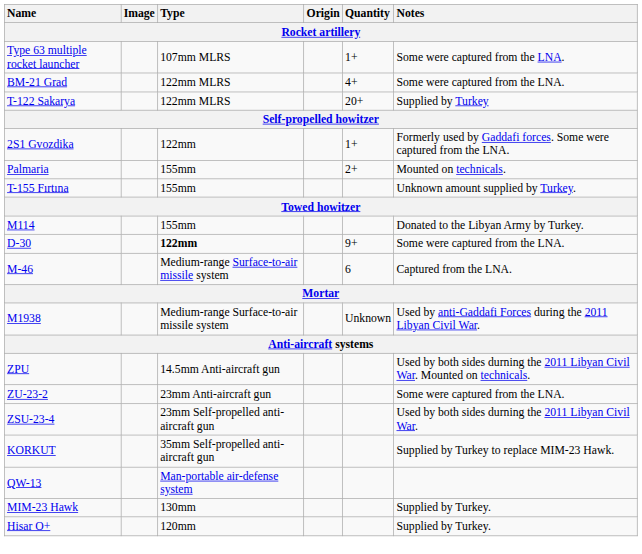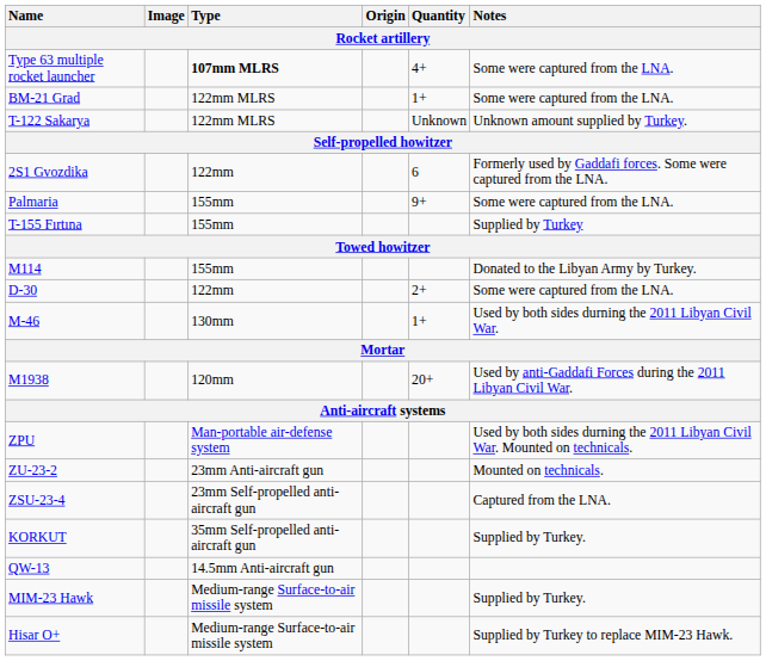Type 63 multiple rocket launcher | Type: normal -> bold
Type 63 multiple rocket launcher | Quantity: 1+ -> 4+
BM-21 Grad | Quantity: 4+ -> 1+
T-122 Sakarya | Quantity: 20+ -> Unknown
T-122 Sakarya | Notes: Supplied by Turkey -> Unknown amount supplied by Turkey.
2S1 Gvozdika | Quantity: 1+ -> 6
Palmaria | Quantity: 2+ -> 9+
Palmaria | Notes: Mounted on technicals. -> Some were captured from the LNA.
T-155 Fırtına | Notes: Unknown amount supplied by Turkey. -> Supplied by Turkey
D-30 | Type: bold -> normal
D-30 | Quantity: 9+ -> 2+
M-46 | Type: Medium-range Surface-to-air missile system -> 130mm
M-46 | Quantity: 6 -> 1+
M-46 | Notes: Captured from the LNA. -> Used by both sides durning the 2011 Libyan Civil War.
M1938 | Type: Medium-range Surface-to-air missile system -> 120mm
M1938 | Quantity: Unknown -> 20+
ZPU | Type: 14.5mm Anti-aircraft gun -> Man-portable air-defense system
ZU-23-2 | Notes: Some were captured from the LNA. -> Mounted on technicals.
ZSU-23-4 | Notes: Used by both sides durning the 2011 Libyan Civil War. -> Captured from the LNA.
KORKUT | Notes: Supplied by Turkey to replace MIM-23 Hawk. -> Supplied by Turkey.
QW-13 | Type: Man-portable air-defense system -> 14.5mm Anti-aircraft gun
MIM-23 Hawk | Type: 130mm -> Medium-range Surface-to-air missile system
Hisar O+ | Type: 120mm -> Medium-range Surface-to-air missile system
Hisar O+ | Notes: Supplied by Turkey. -> Supplied by Turkey to replace MIM-23 Hawk.
